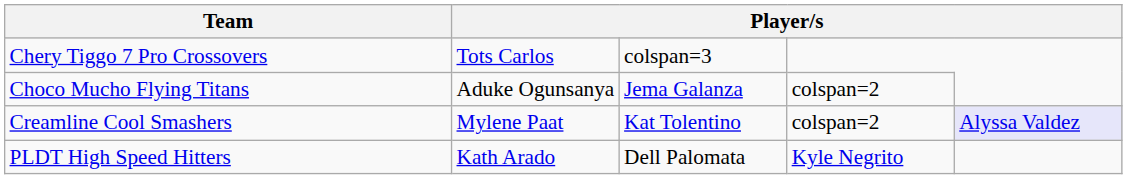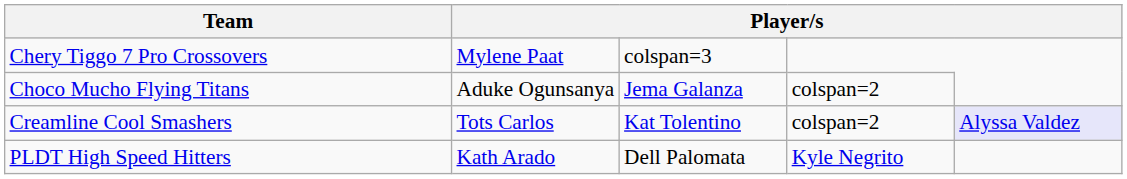Chery Tiggo 7 Pro Crossovers | column 2: Tots Carlos -> Mylene Paat
Creamline Cool Smashers | column 2: Mylene Paat -> Tots Carlos
